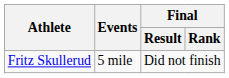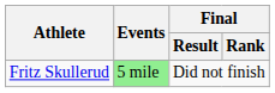Fritz Skullerud | Events: no background -> lightgreen background
